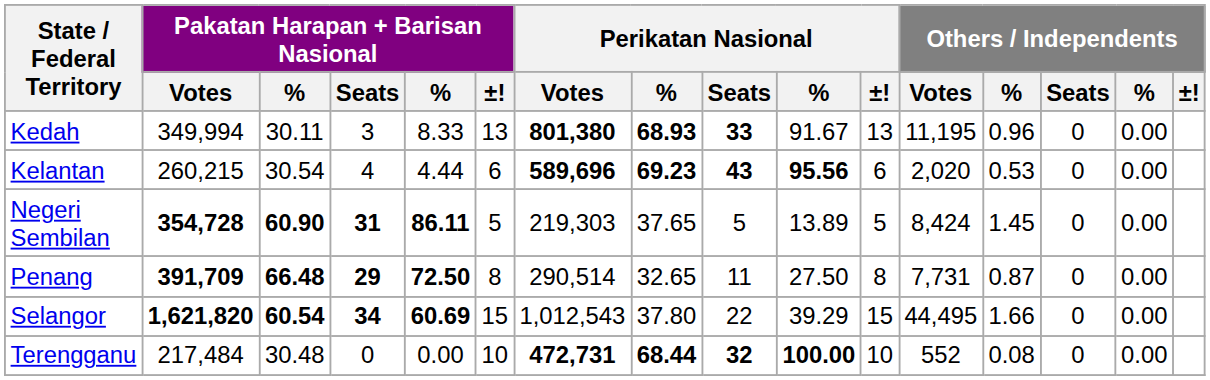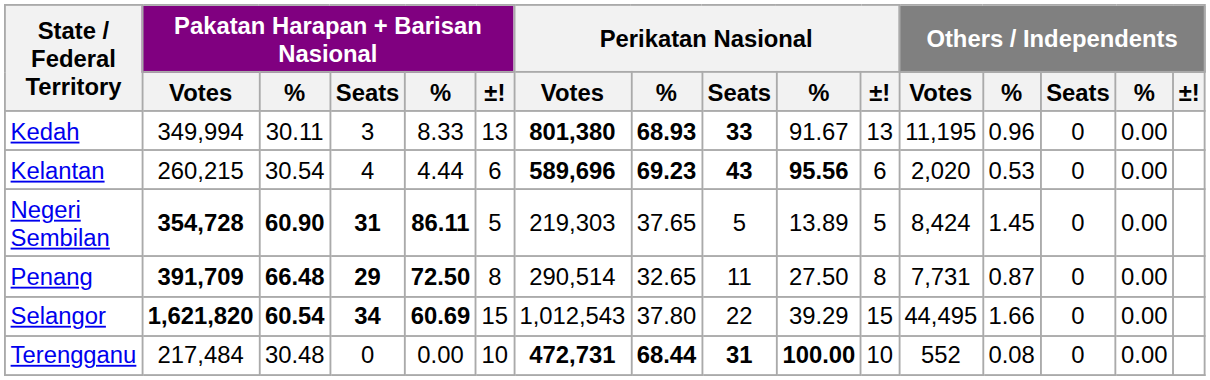Terengganu | Perikatan Nasional / Seats: 32 -> 31
